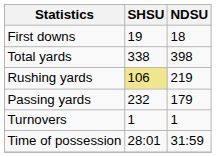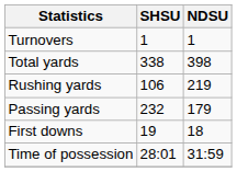rows swapped: First downs <-> Turnovers
Rushing yards | SHSU: khaki background -> no background
